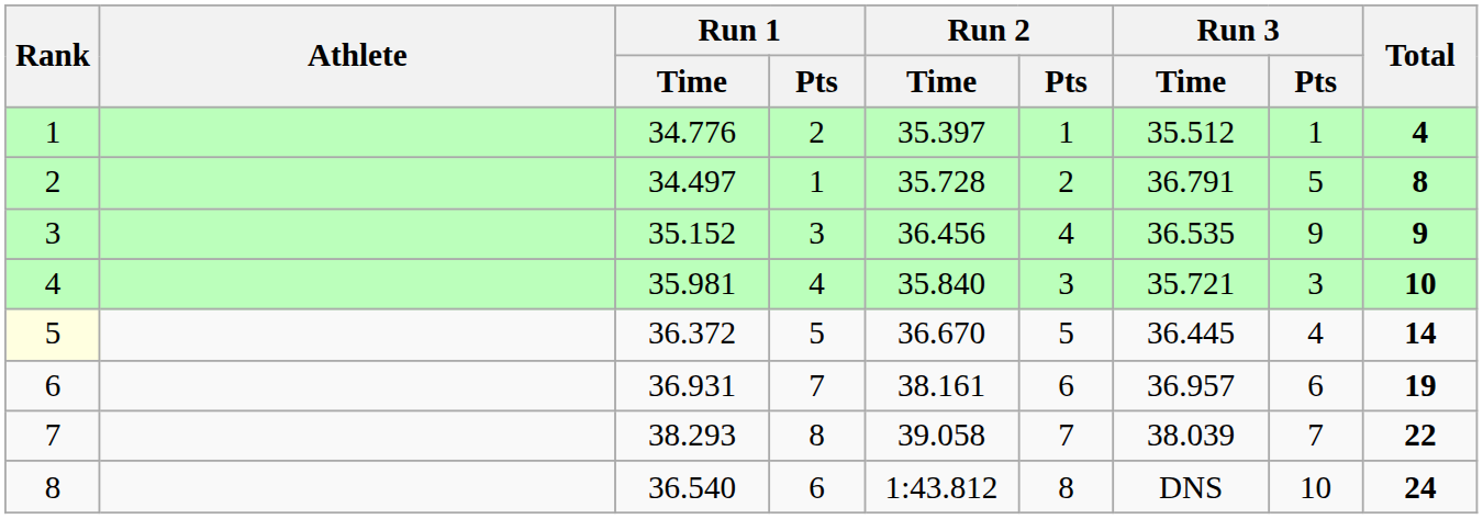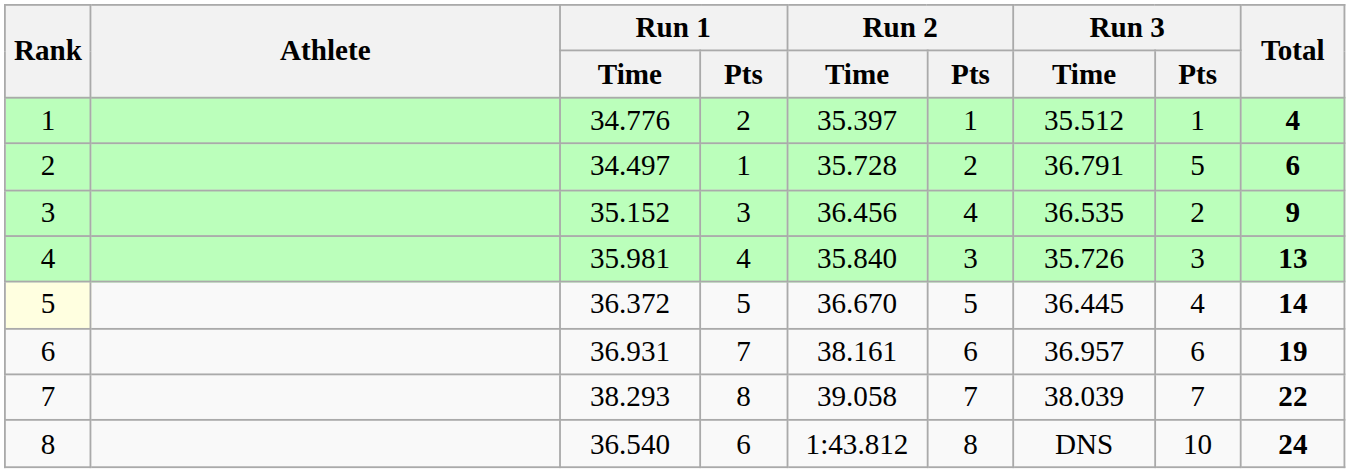row 4 | Total: 8 -> 6
row 5 | Run 3 / Pts: 9 -> 2
row 6 | Run 3 / Time: 35.721 -> 35.726
row 6 | Total: 10 -> 13
